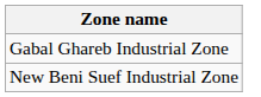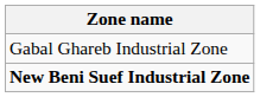row 3 | column 1: normal -> bold
